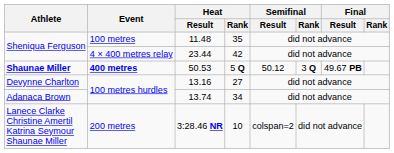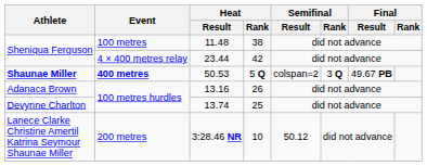11.48 | Heat / Rank: 35 -> 38
50.53 | Semifinal / Result: 50.12 -> colspan=2
13.16 | Athlete: Devynne Charlton -> Adanaca Brown
13.16 | Heat / Rank: 27 -> 26
13.74 | Athlete: Adanaca Brown -> Devynne Charlton
13.74 | Heat / Rank: 34 -> 25
3:28.46 NR | Semifinal / Result: colspan=2 -> 50.12
